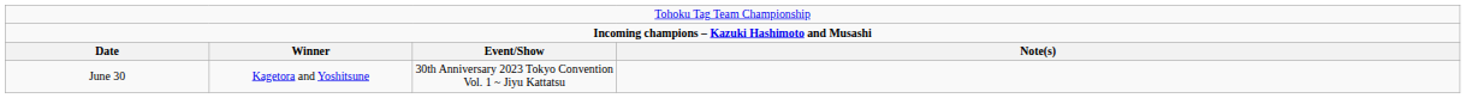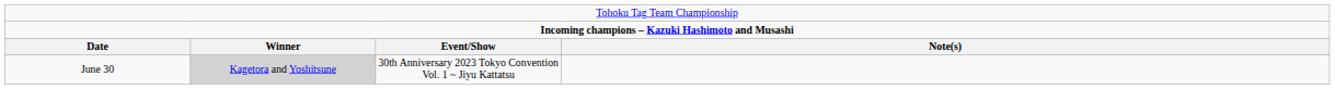June 30 | column 2: no background -> lightgrey background
